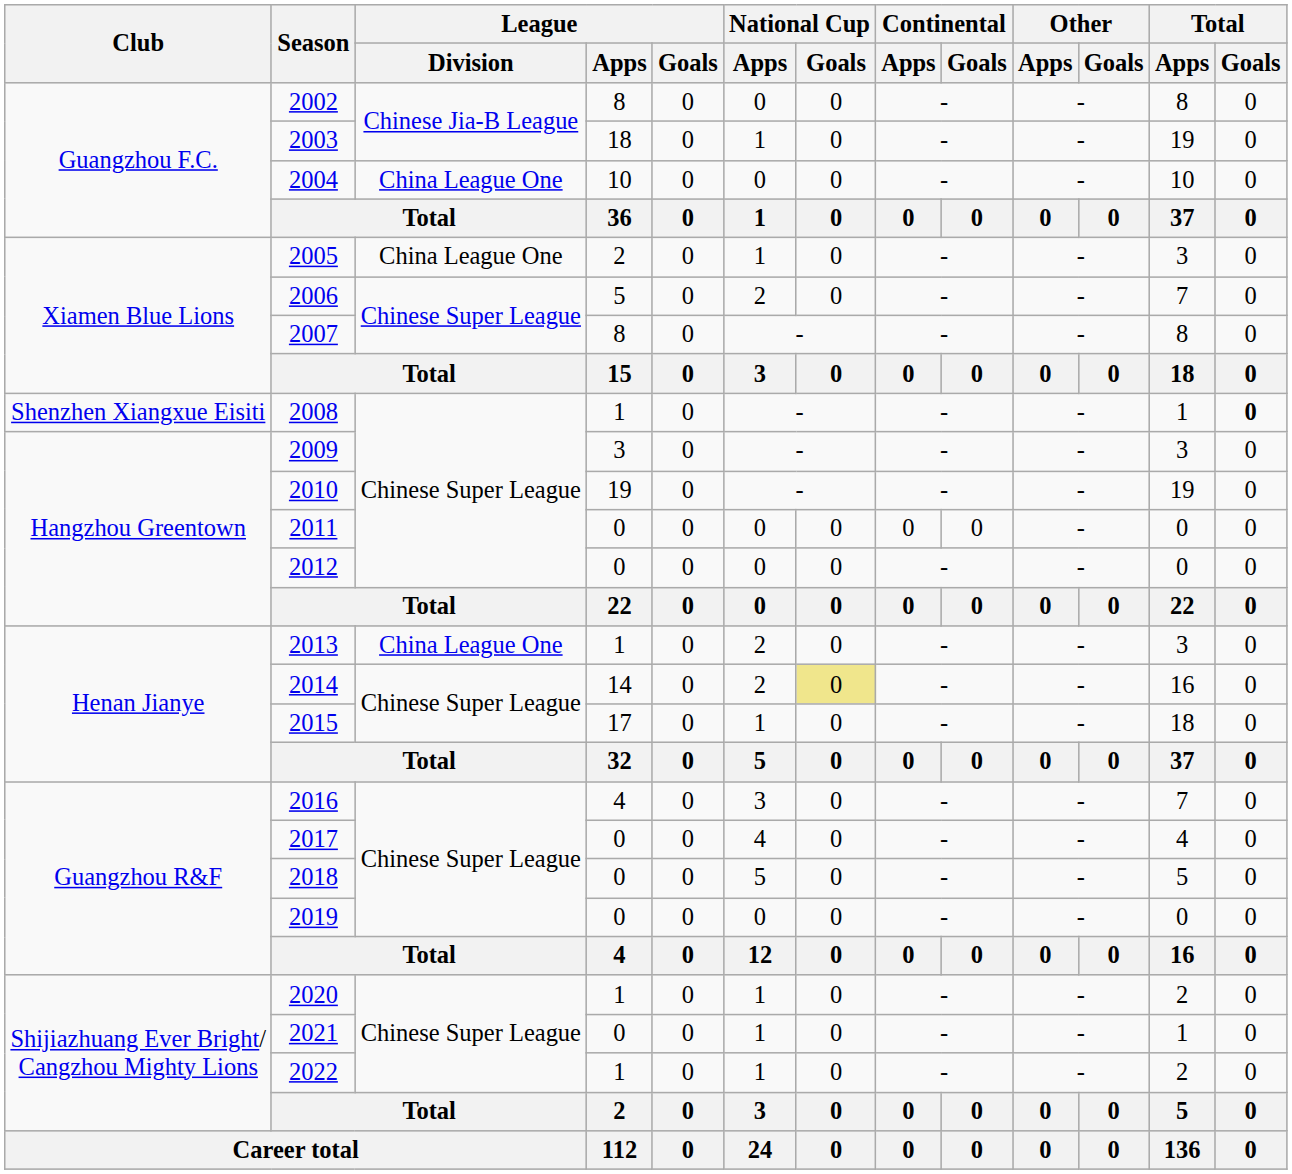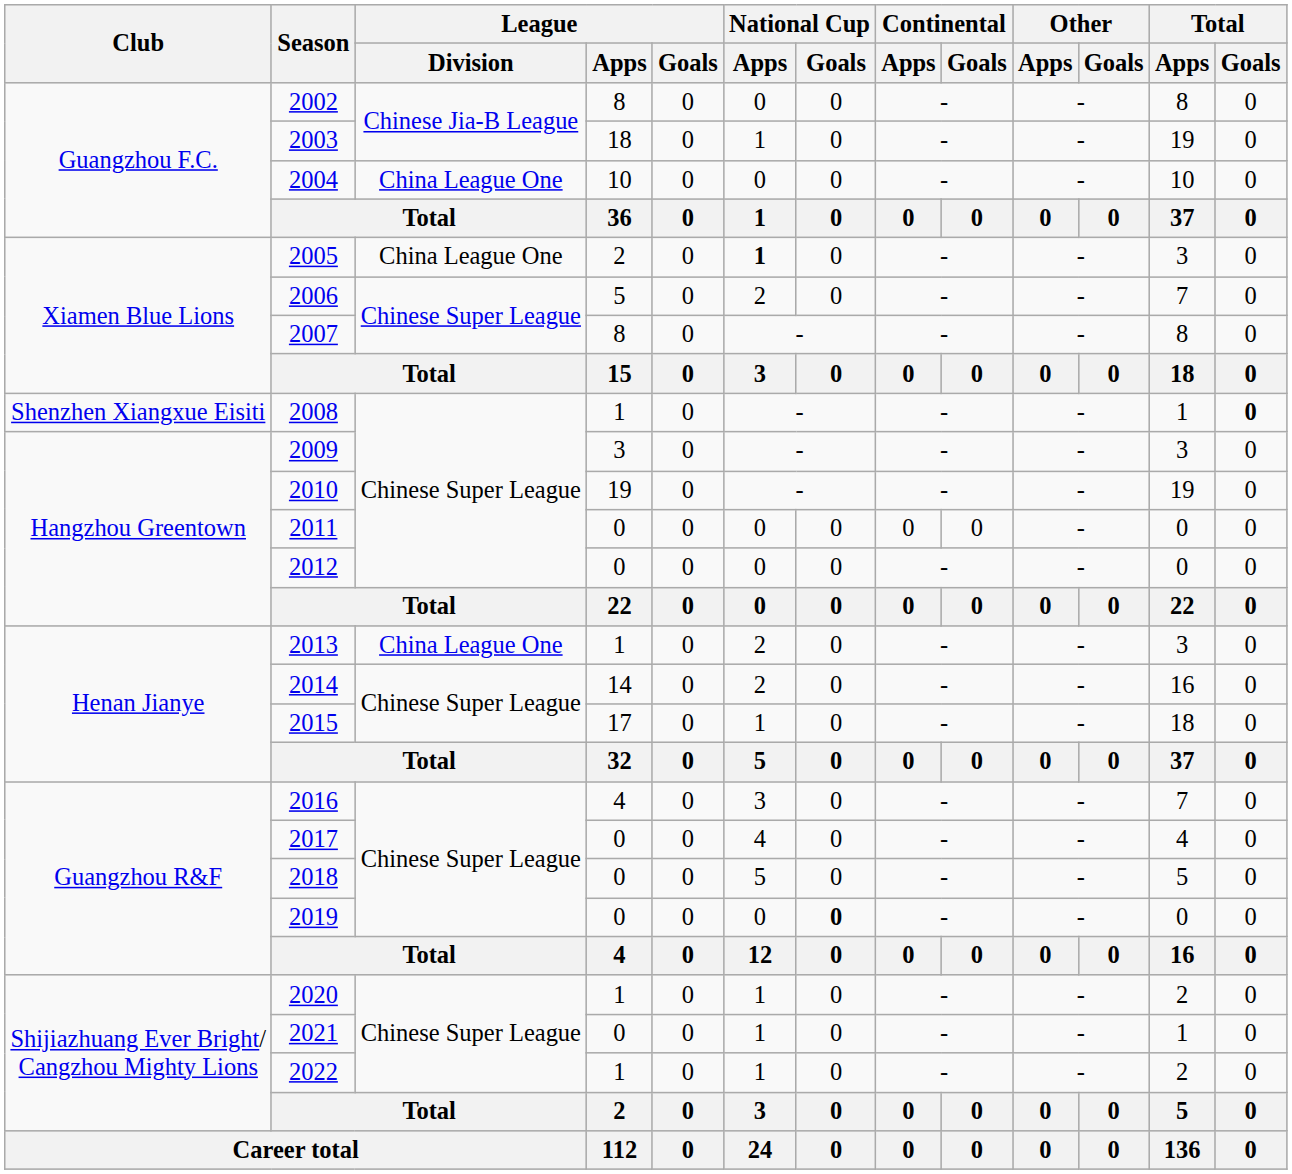2005 | National Cup / Apps: normal -> bold
2014 | National Cup / Goals: khaki background -> no background
2019 | National Cup / Goals: normal -> bold
